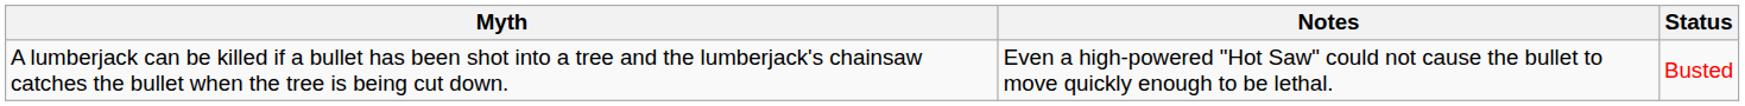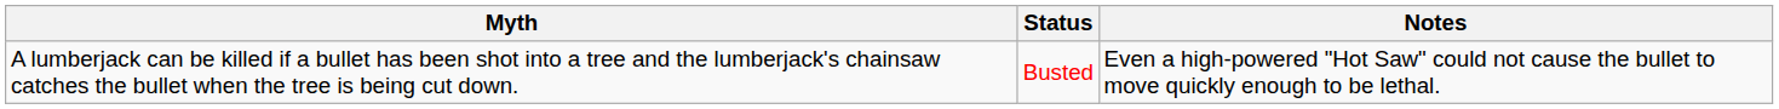columns swapped: Status <-> Notes
